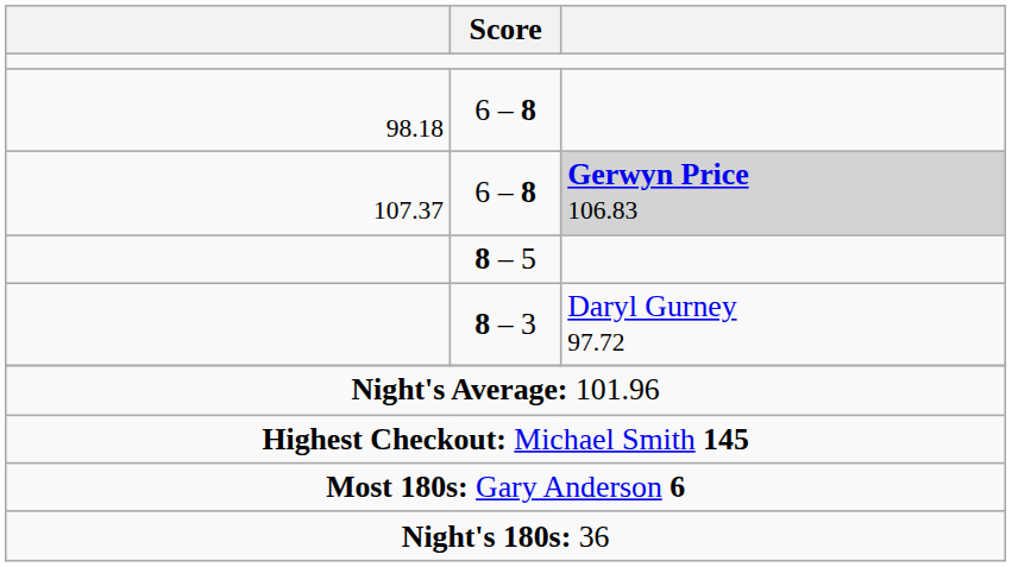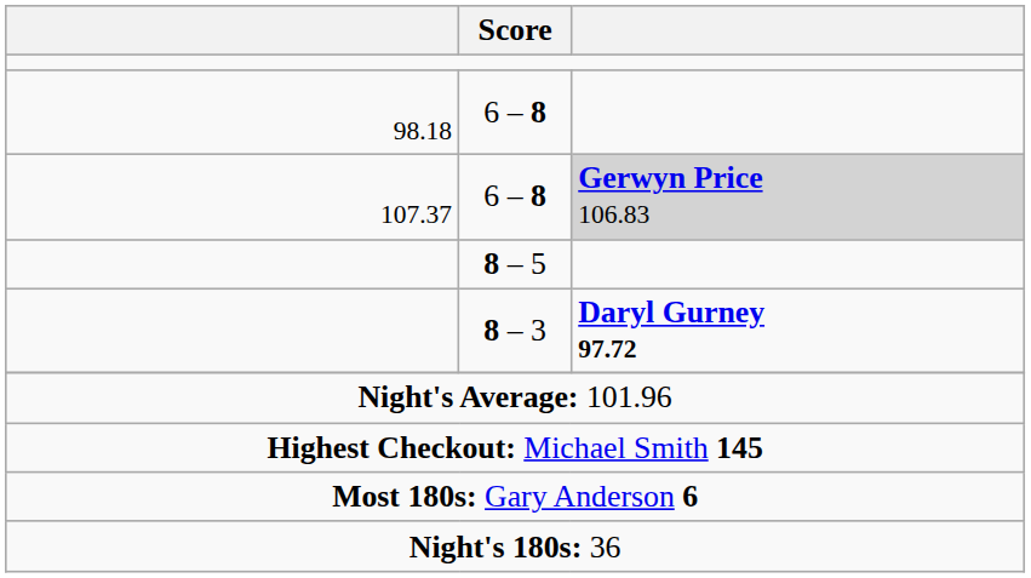8 – 3 | column 3: normal -> bold
